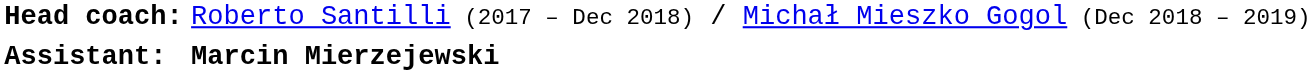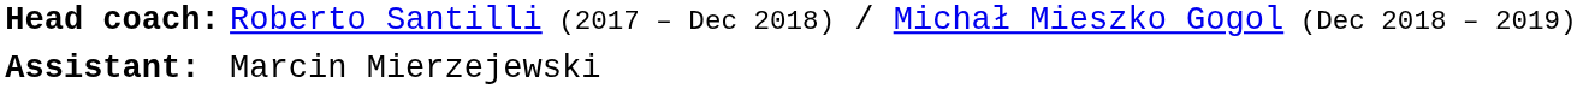Assistant: | column 2: bold -> normal
